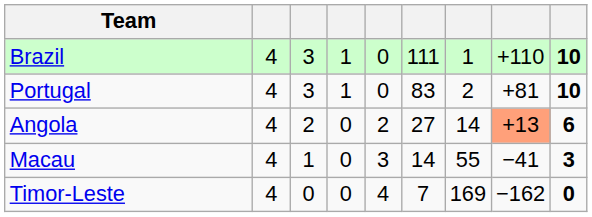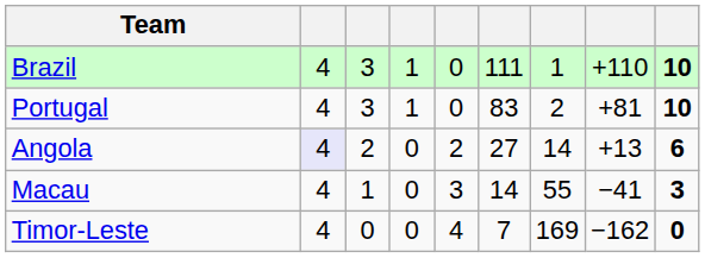Angola | column 2: no background -> lavender background
Angola | column 8: lightsalmon background -> no background
